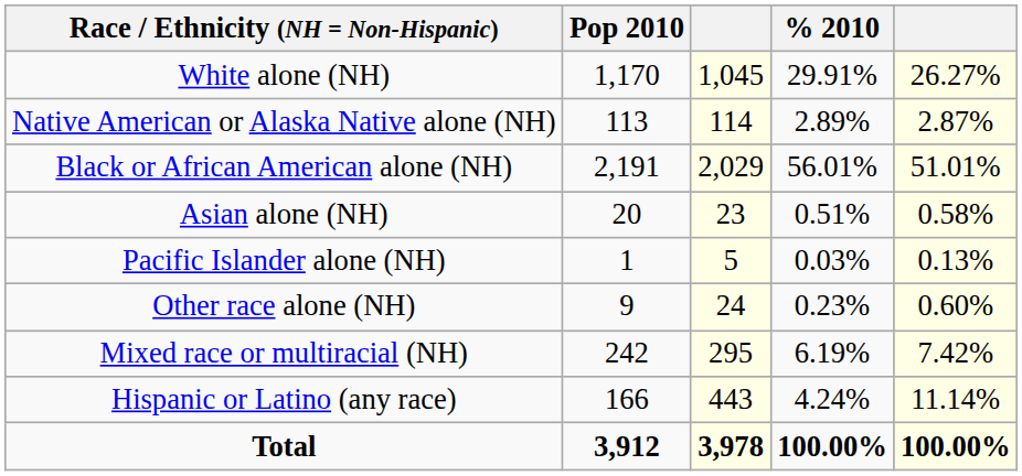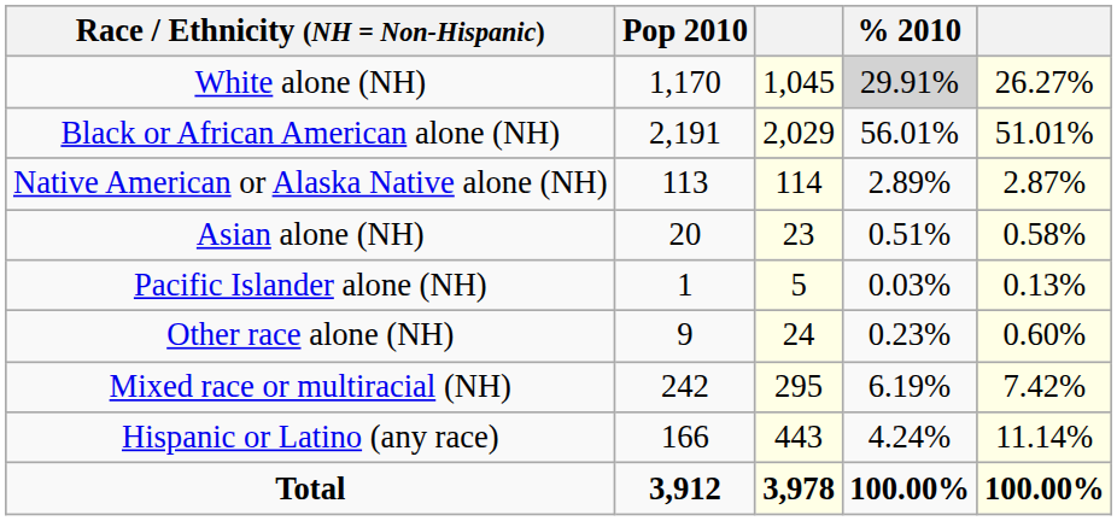White alone (NH) | % 2010: no background -> lightgrey background
rows swapped: Black or African American alone (NH) <-> Native American or Alaska Native alone (NH)
